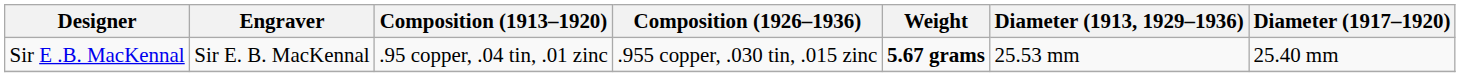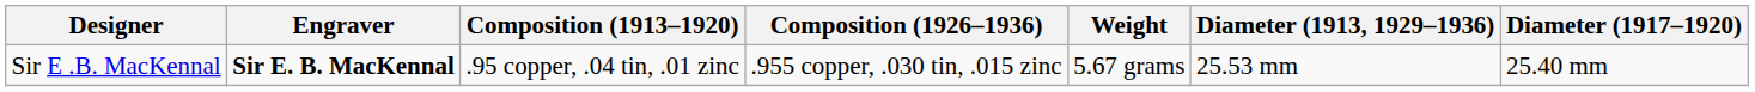Sir E .B. MacKennal | Engraver: normal -> bold
Sir E .B. MacKennal | Weight: bold -> normal
